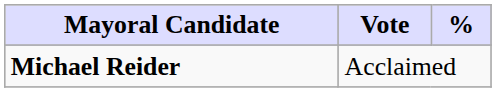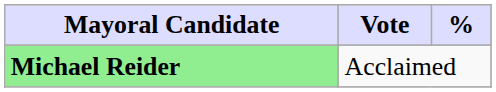Michael Reider | Mayoral Candidate: no background -> lightgreen background
